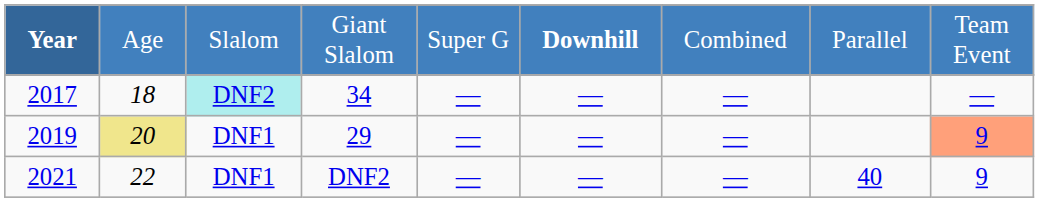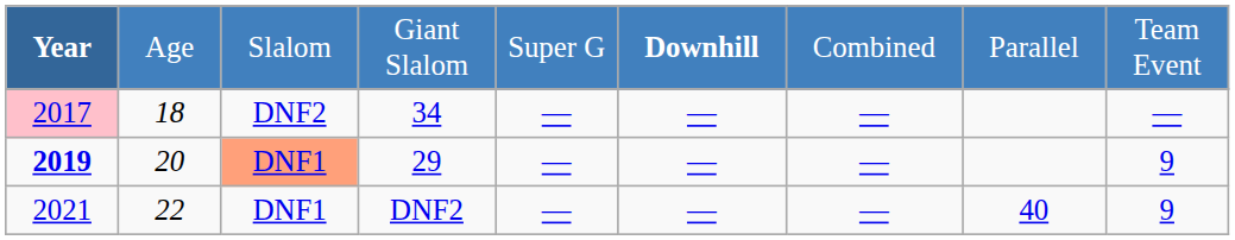34 | Year: no background -> pink background
34 | column 3: paleturquoise background -> no background
29 | Year: normal -> bold
29 | column 2: khaki background -> no background
29 | column 3: no background -> lightsalmon background
29 | column 9: lightsalmon background -> no background
